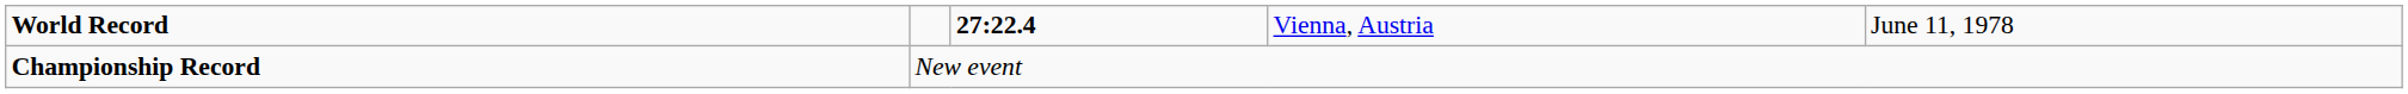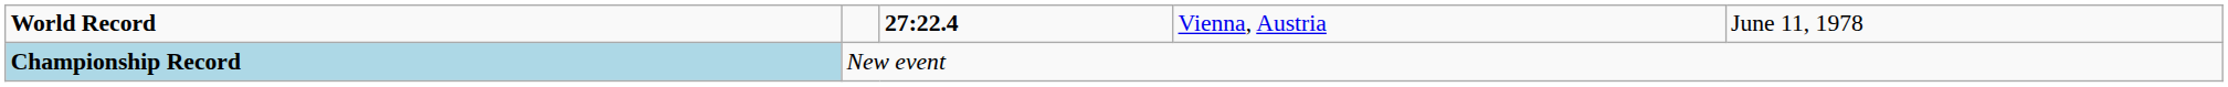Championship Record | column 1: no background -> lightblue background
